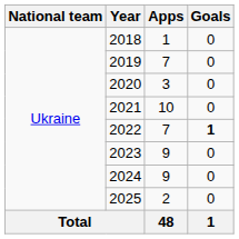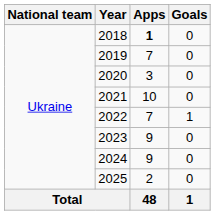2018 | Apps: normal -> bold
2022 | Goals: bold -> normal
